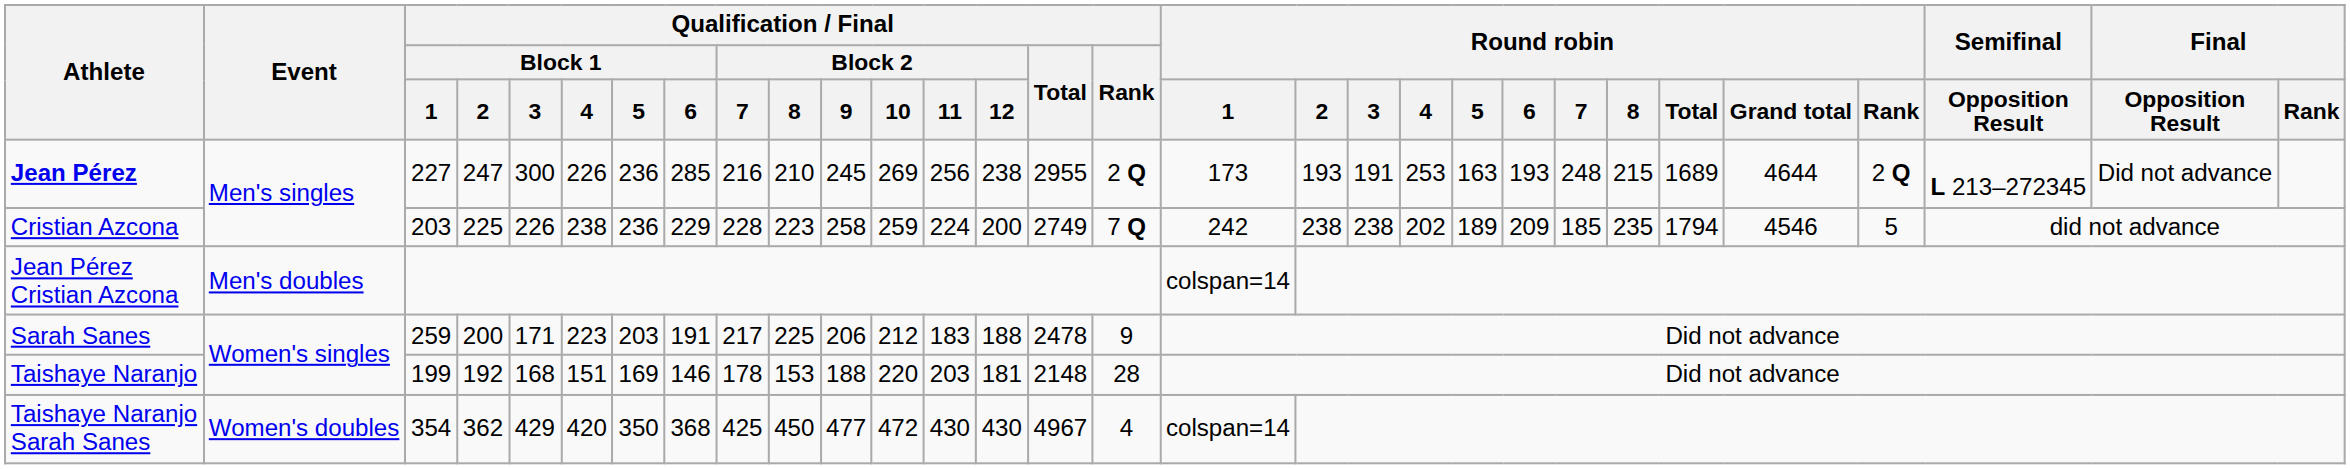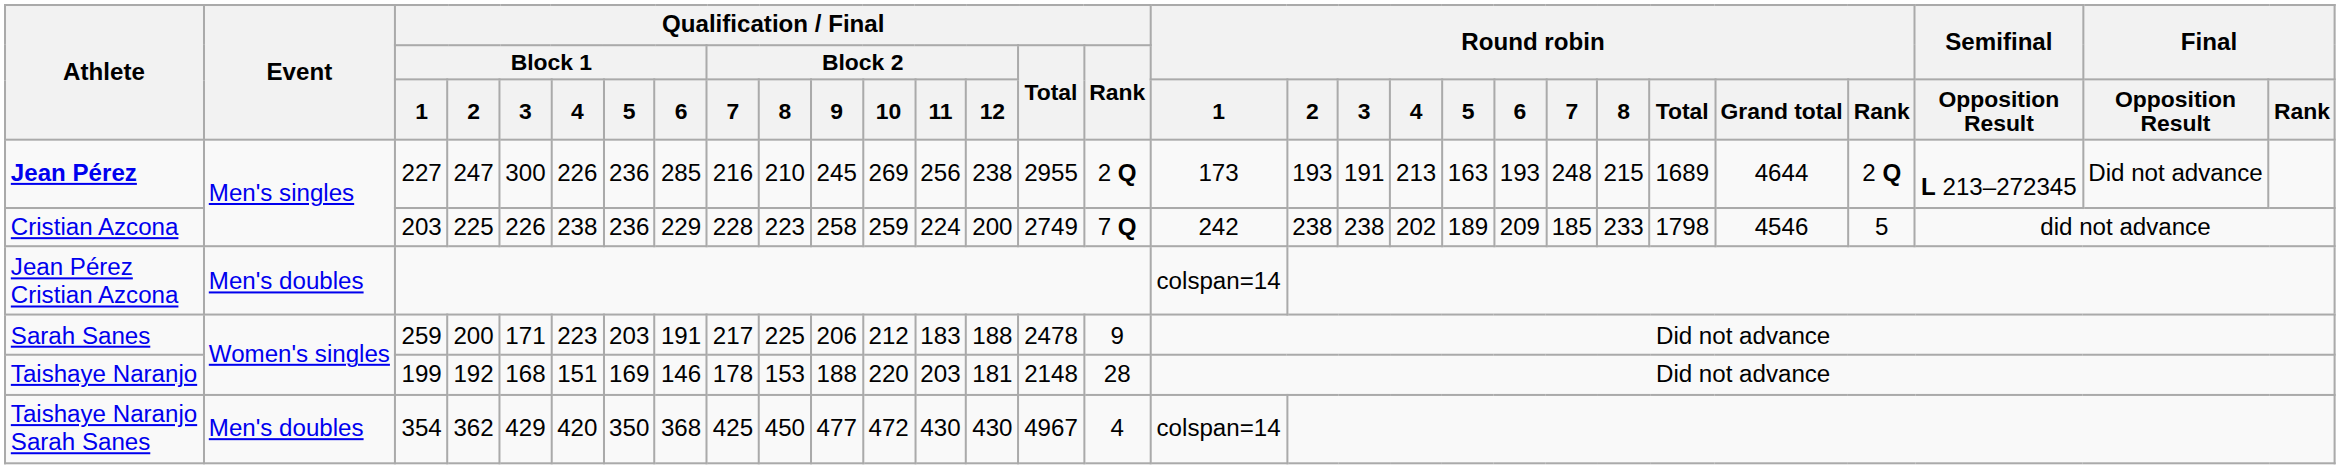Jean Pérez | Round robin / 4: 253 -> 213
Cristian Azcona | Round robin / 8: 235 -> 233
Cristian Azcona | Round robin / Total: 1794 -> 1798
Taishaye Naranjo Sarah Sanes | Event: Women's doubles -> Men's doubles
